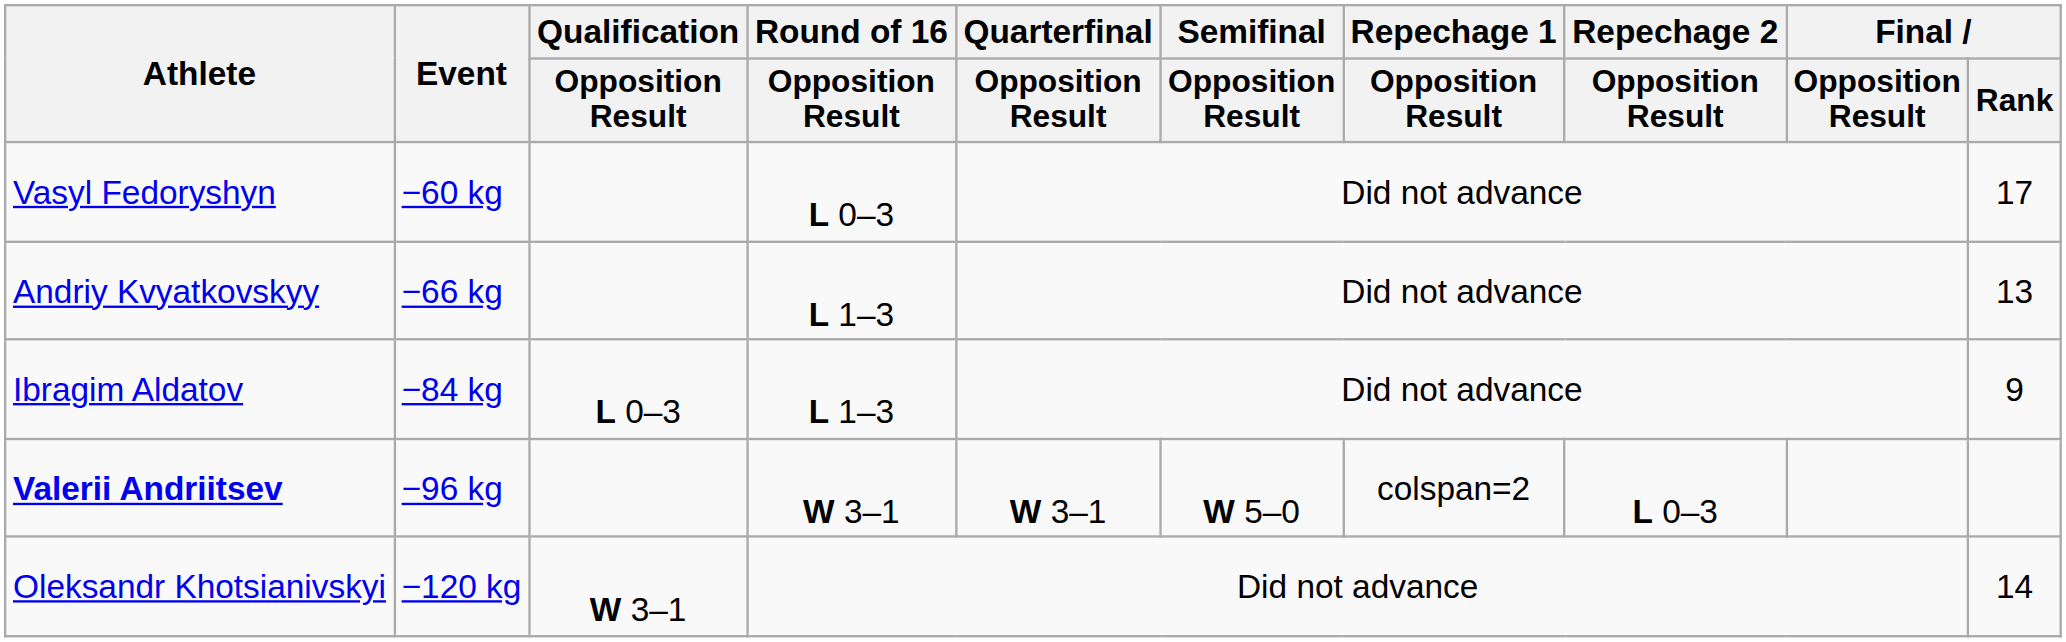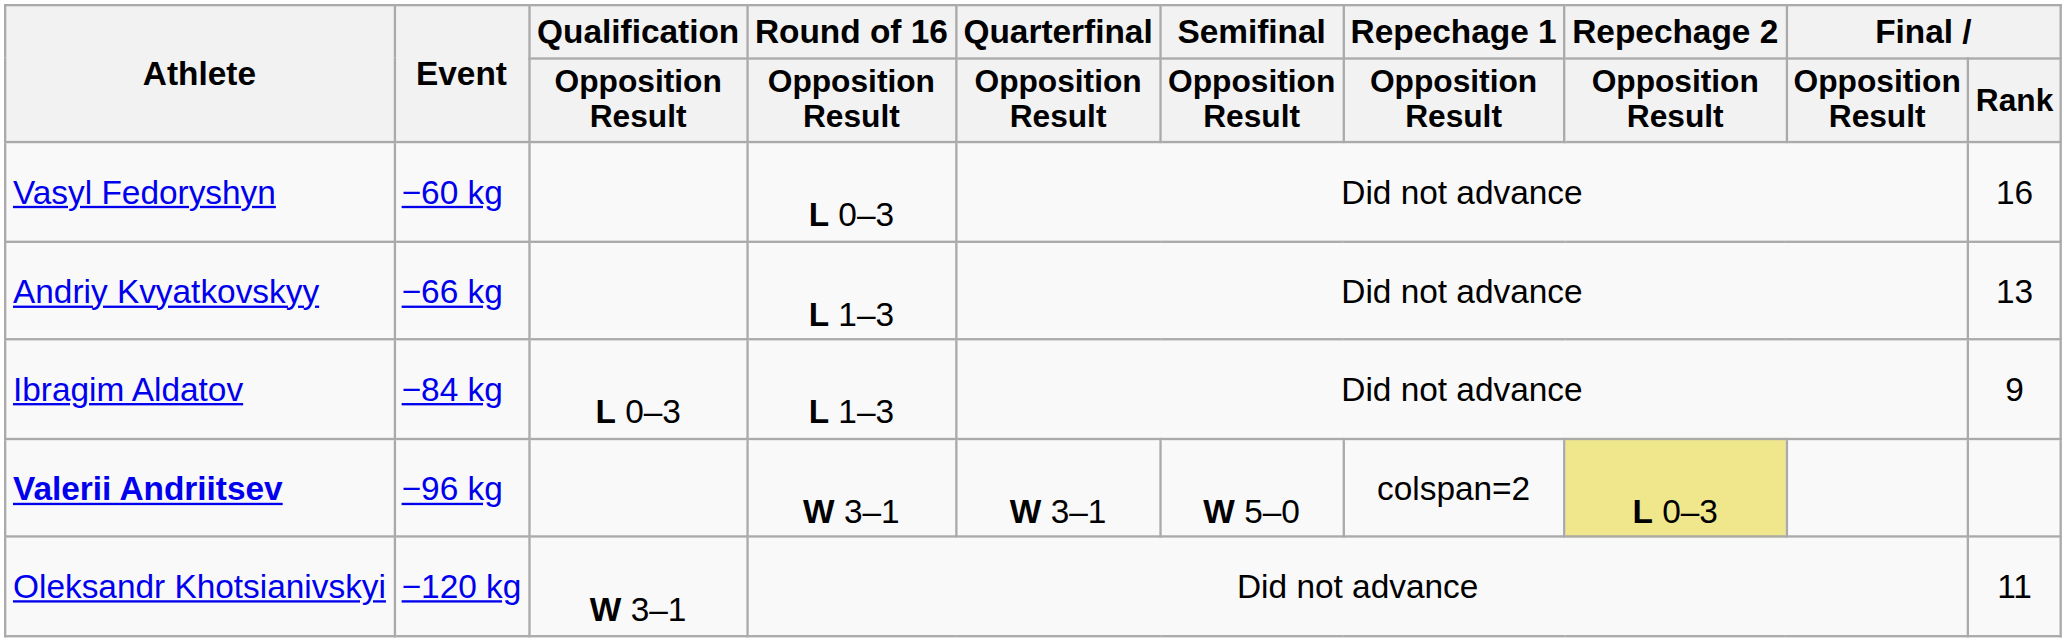Vasyl Fedoryshyn | Final / Rank: 17 -> 16
Valerii Andriitsev | Repechage 2 / Opposition Result: no background -> khaki background
Oleksandr Khotsianivskyi | Final / Rank: 14 -> 11
